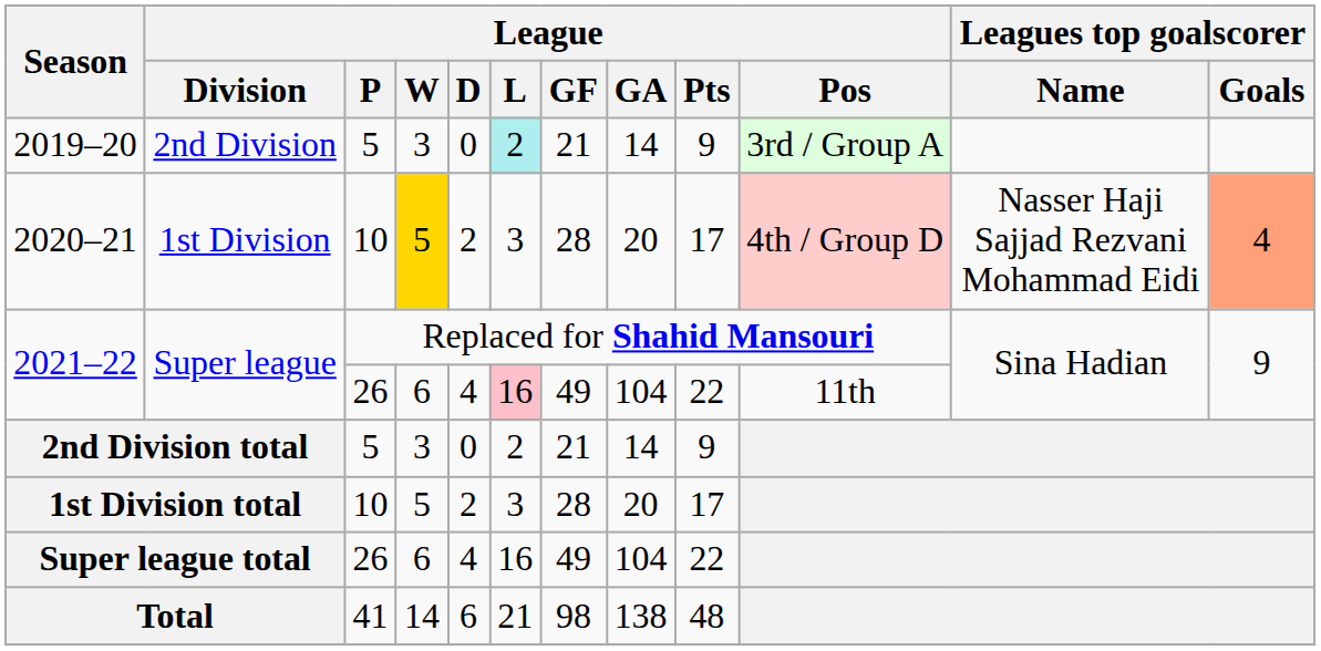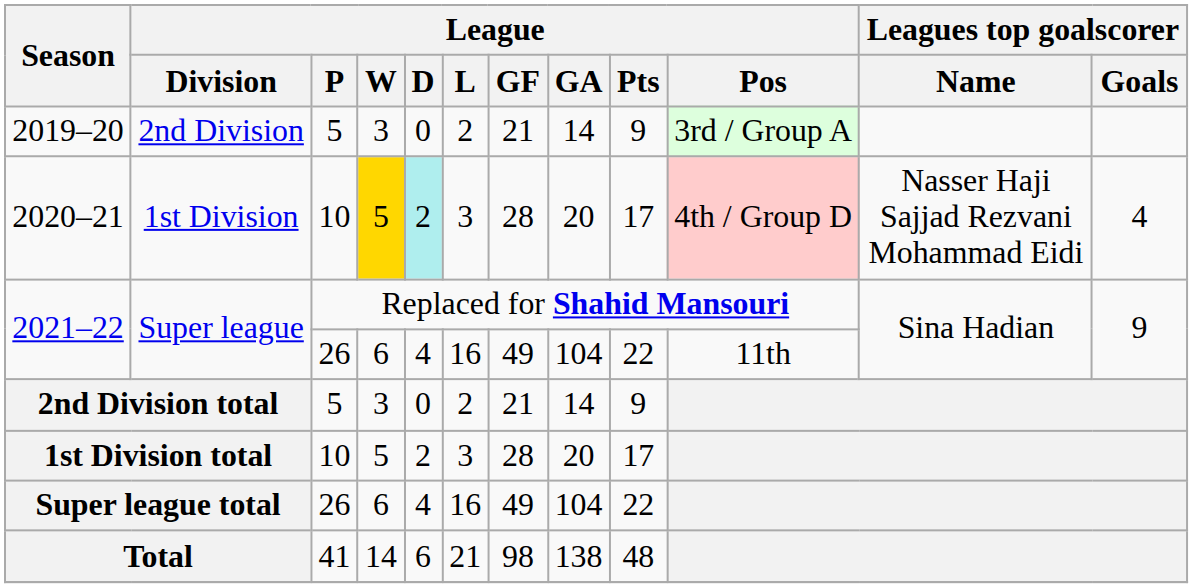2019–20 | League / L: paleturquoise background -> no background
2020–21 | League / D: no background -> paleturquoise background
2020–21 | Leagues top goalscorer / Goals: lightsalmon background -> no background
2021–22 / 26 | League / L: pink background -> no background
